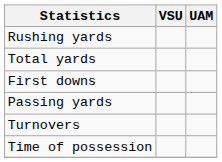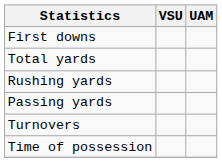rows swapped: First downs <-> Rushing yards
